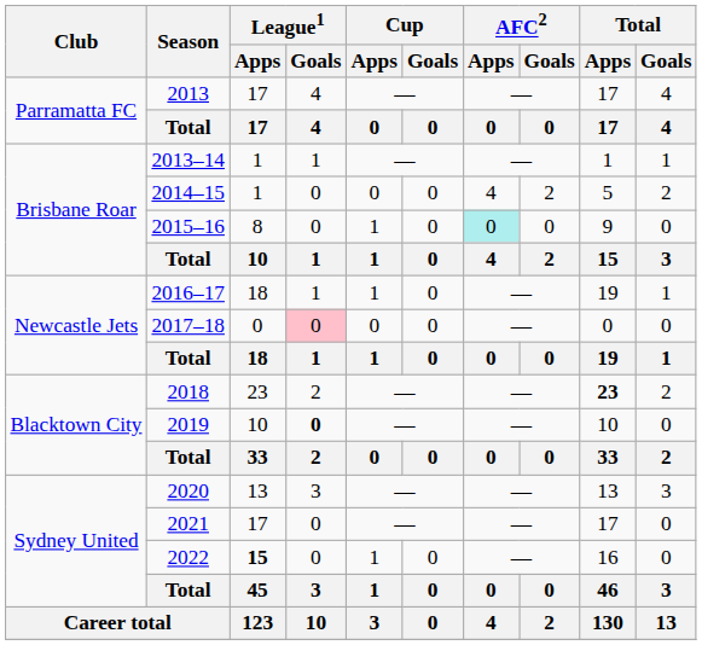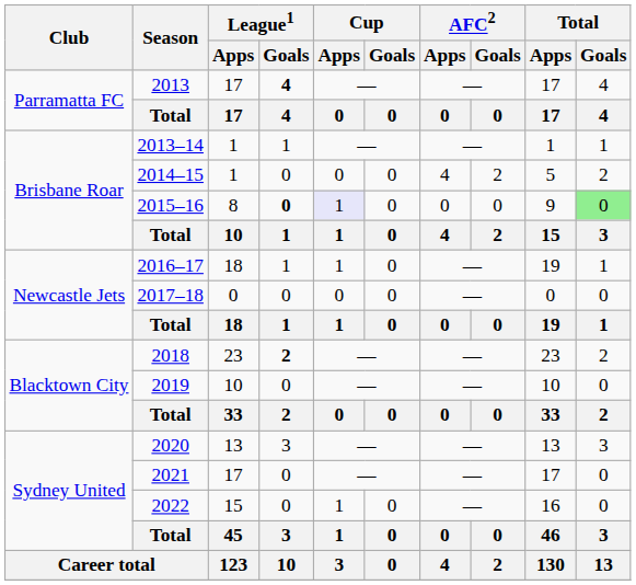2013 | League1 / Goals: normal -> bold
2015–16 | League1 / Goals: normal -> bold
2015–16 | Cup / Apps: no background -> lavender background
2015–16 | AFC2 / Apps: paleturquoise background -> no background
2015–16 | Total / Goals: no background -> lightgreen background
2017–18 | League1 / Goals: pink background -> no background
2018 | League1 / Goals: normal -> bold
2018 | Total / Apps: bold -> normal
2019 | League1 / Goals: bold -> normal
2022 | League1 / Apps: bold -> normal
